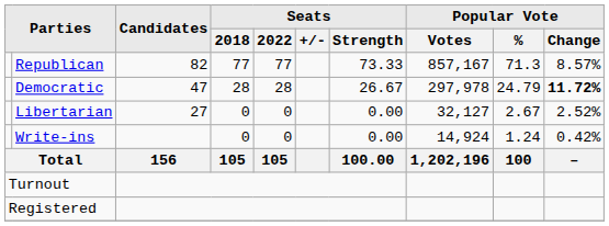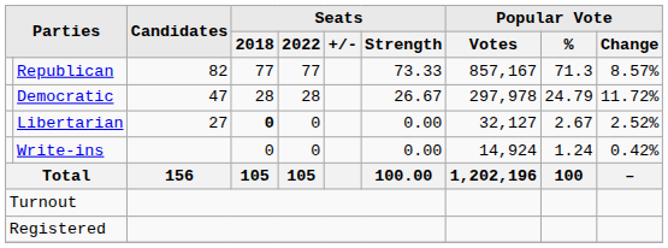Democratic | Popular Vote / Change: bold -> normal
Libertarian | Seats / 2018: normal -> bold
